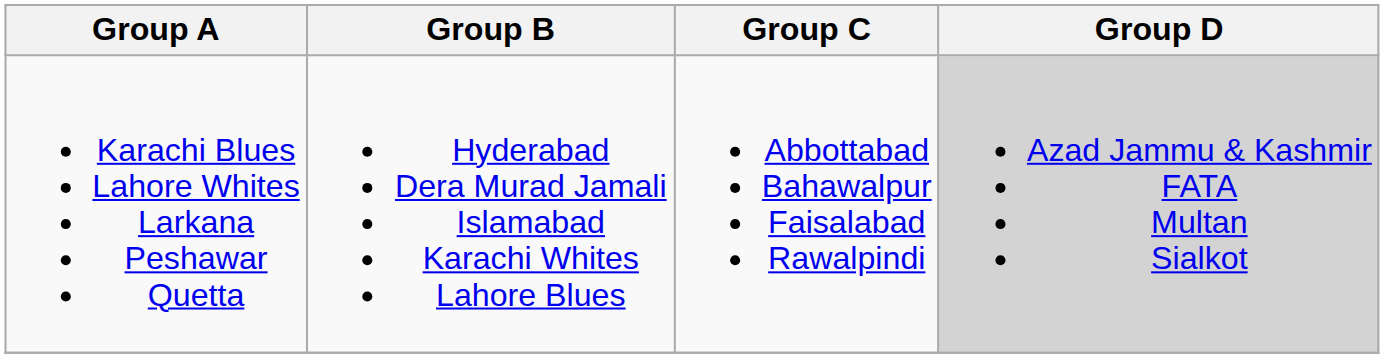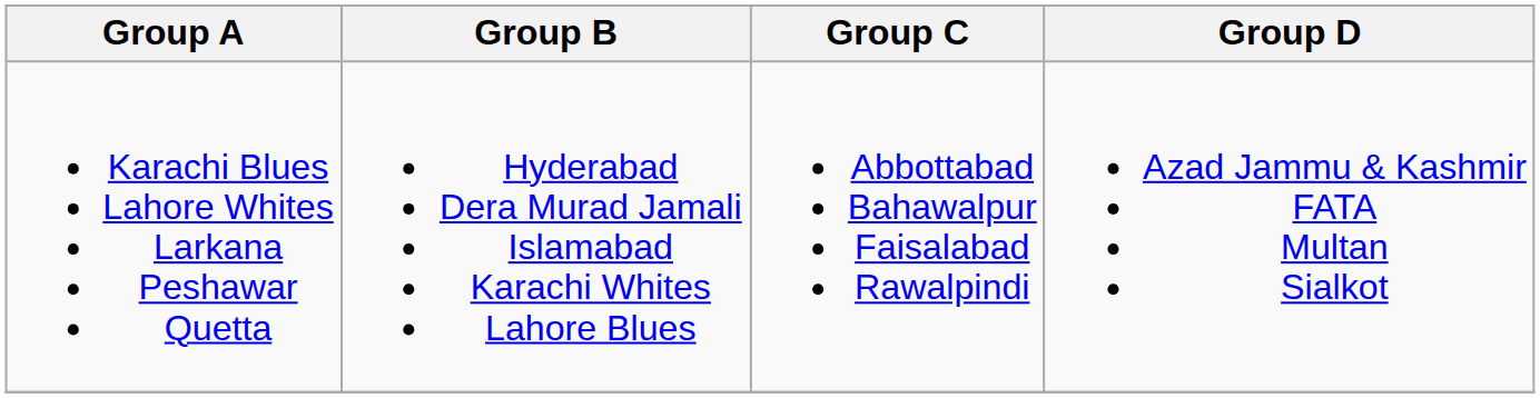Karachi Blues Lahore Whites Larkana Peshawar Quetta | Group D: lightgrey background -> no background
